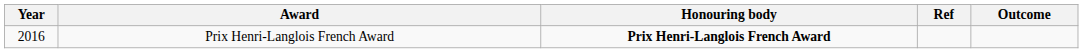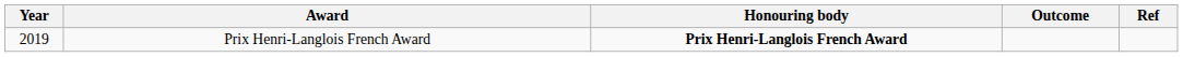columns swapped: Outcome <-> Ref
row 2 | Year: 2016 -> 2019
